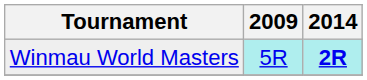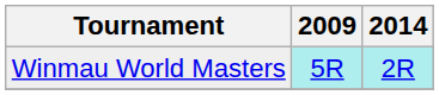Winmau World Masters | 2014: bold -> normal
